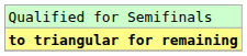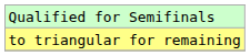row 2 | column 1: bold -> normal
